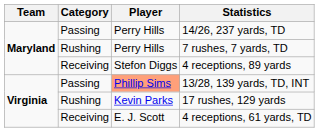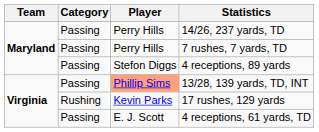7 rushes, 7 yards, TD | Category: Rushing -> Passing
4 receptions, 89 yards | Category: Receiving -> Passing
4 receptions, 61 yards, TD | Category: Receiving -> Passing
